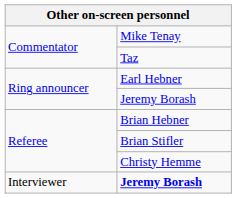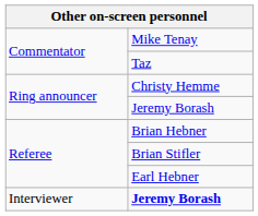row 4 | column 2: Earl Hebner -> Christy Hemme
row 8 | column 2: Christy Hemme -> Earl Hebner
